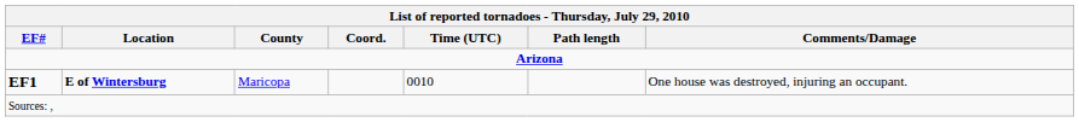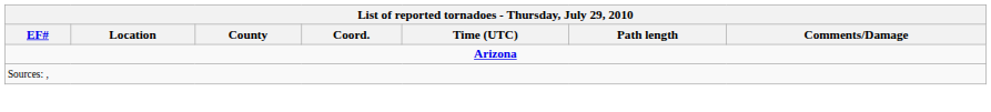- row: EF1 | E of Wintersburg | Maricopa | 0010 | One house was destroyed, injuring an occupant.
